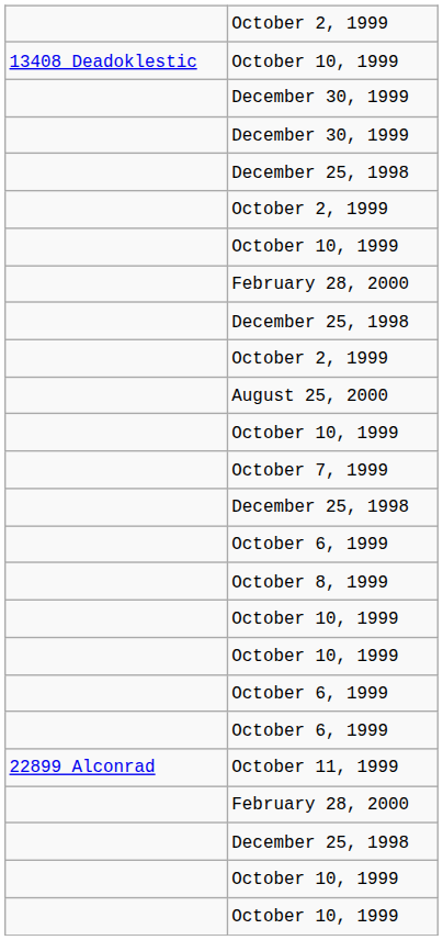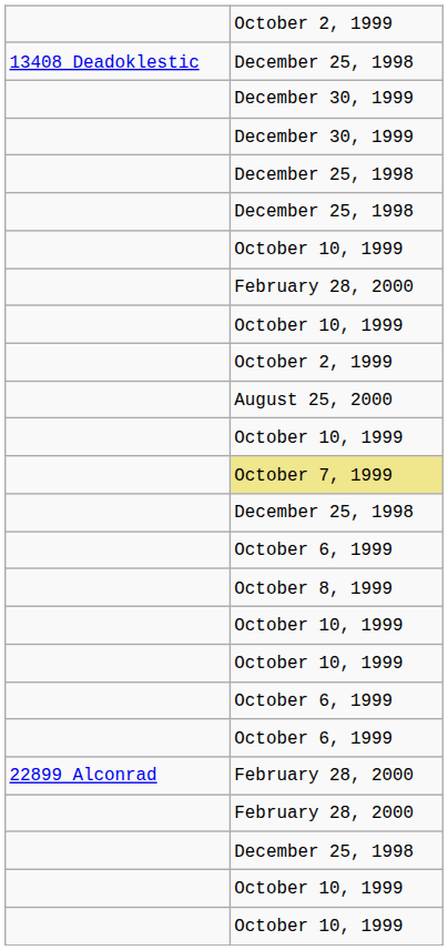row 2 | column 2: October 10, 1999 -> December 25, 1998
row 6 | column 2: October 2, 1999 -> December 25, 1998
row 9 | column 2: December 25, 1998 -> October 10, 1999
row 13 | column 2: no background -> khaki background
row 21 | column 2: October 11, 1999 -> February 28, 2000
